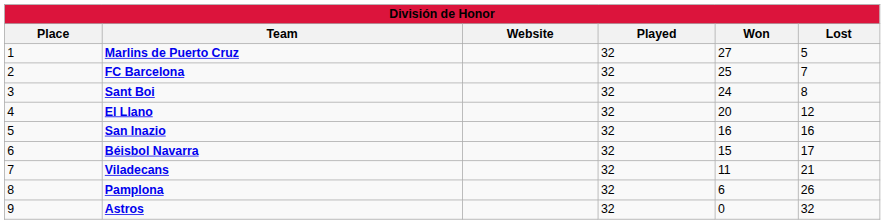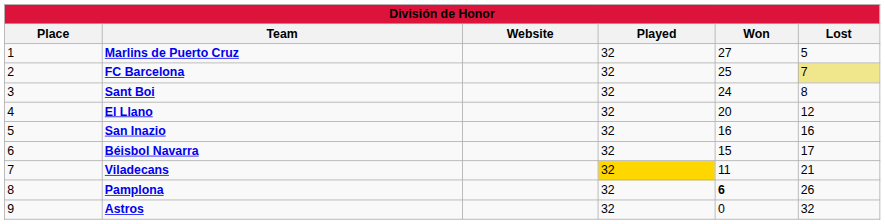FC Barcelona | Lost: no background -> khaki background
Viladecans | Played: no background -> gold background
Pamplona | Won: normal -> bold
